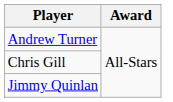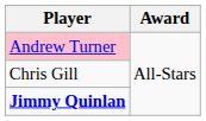row 2 | Player: no background -> pink background
row 4 | Player: normal -> bold
